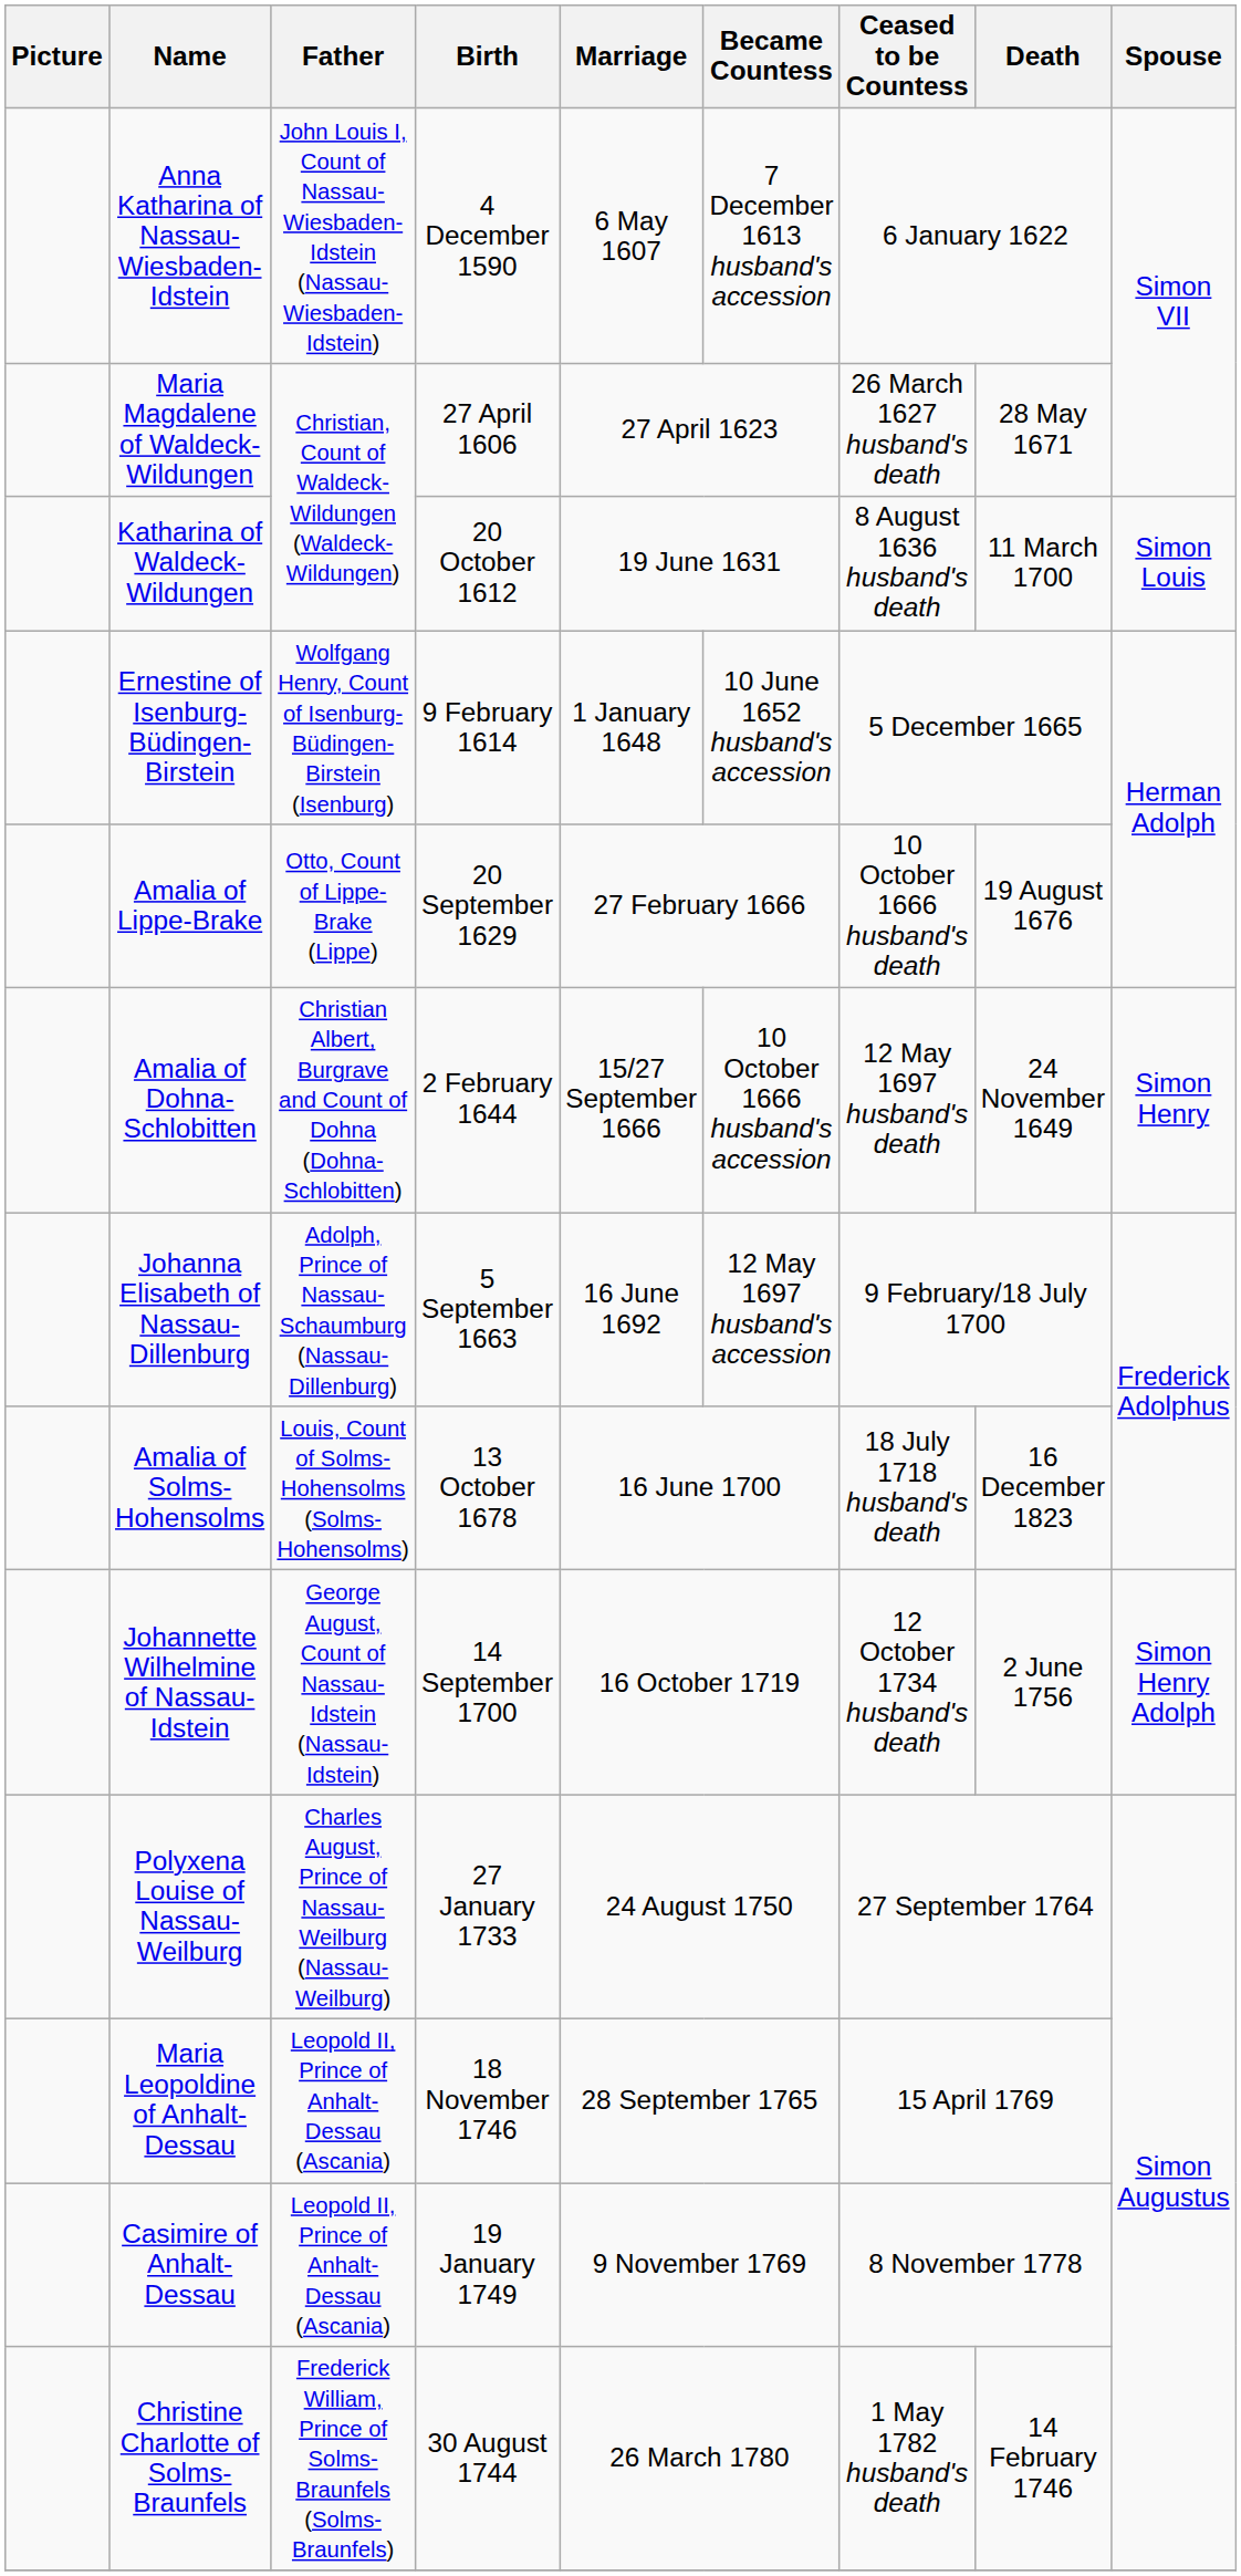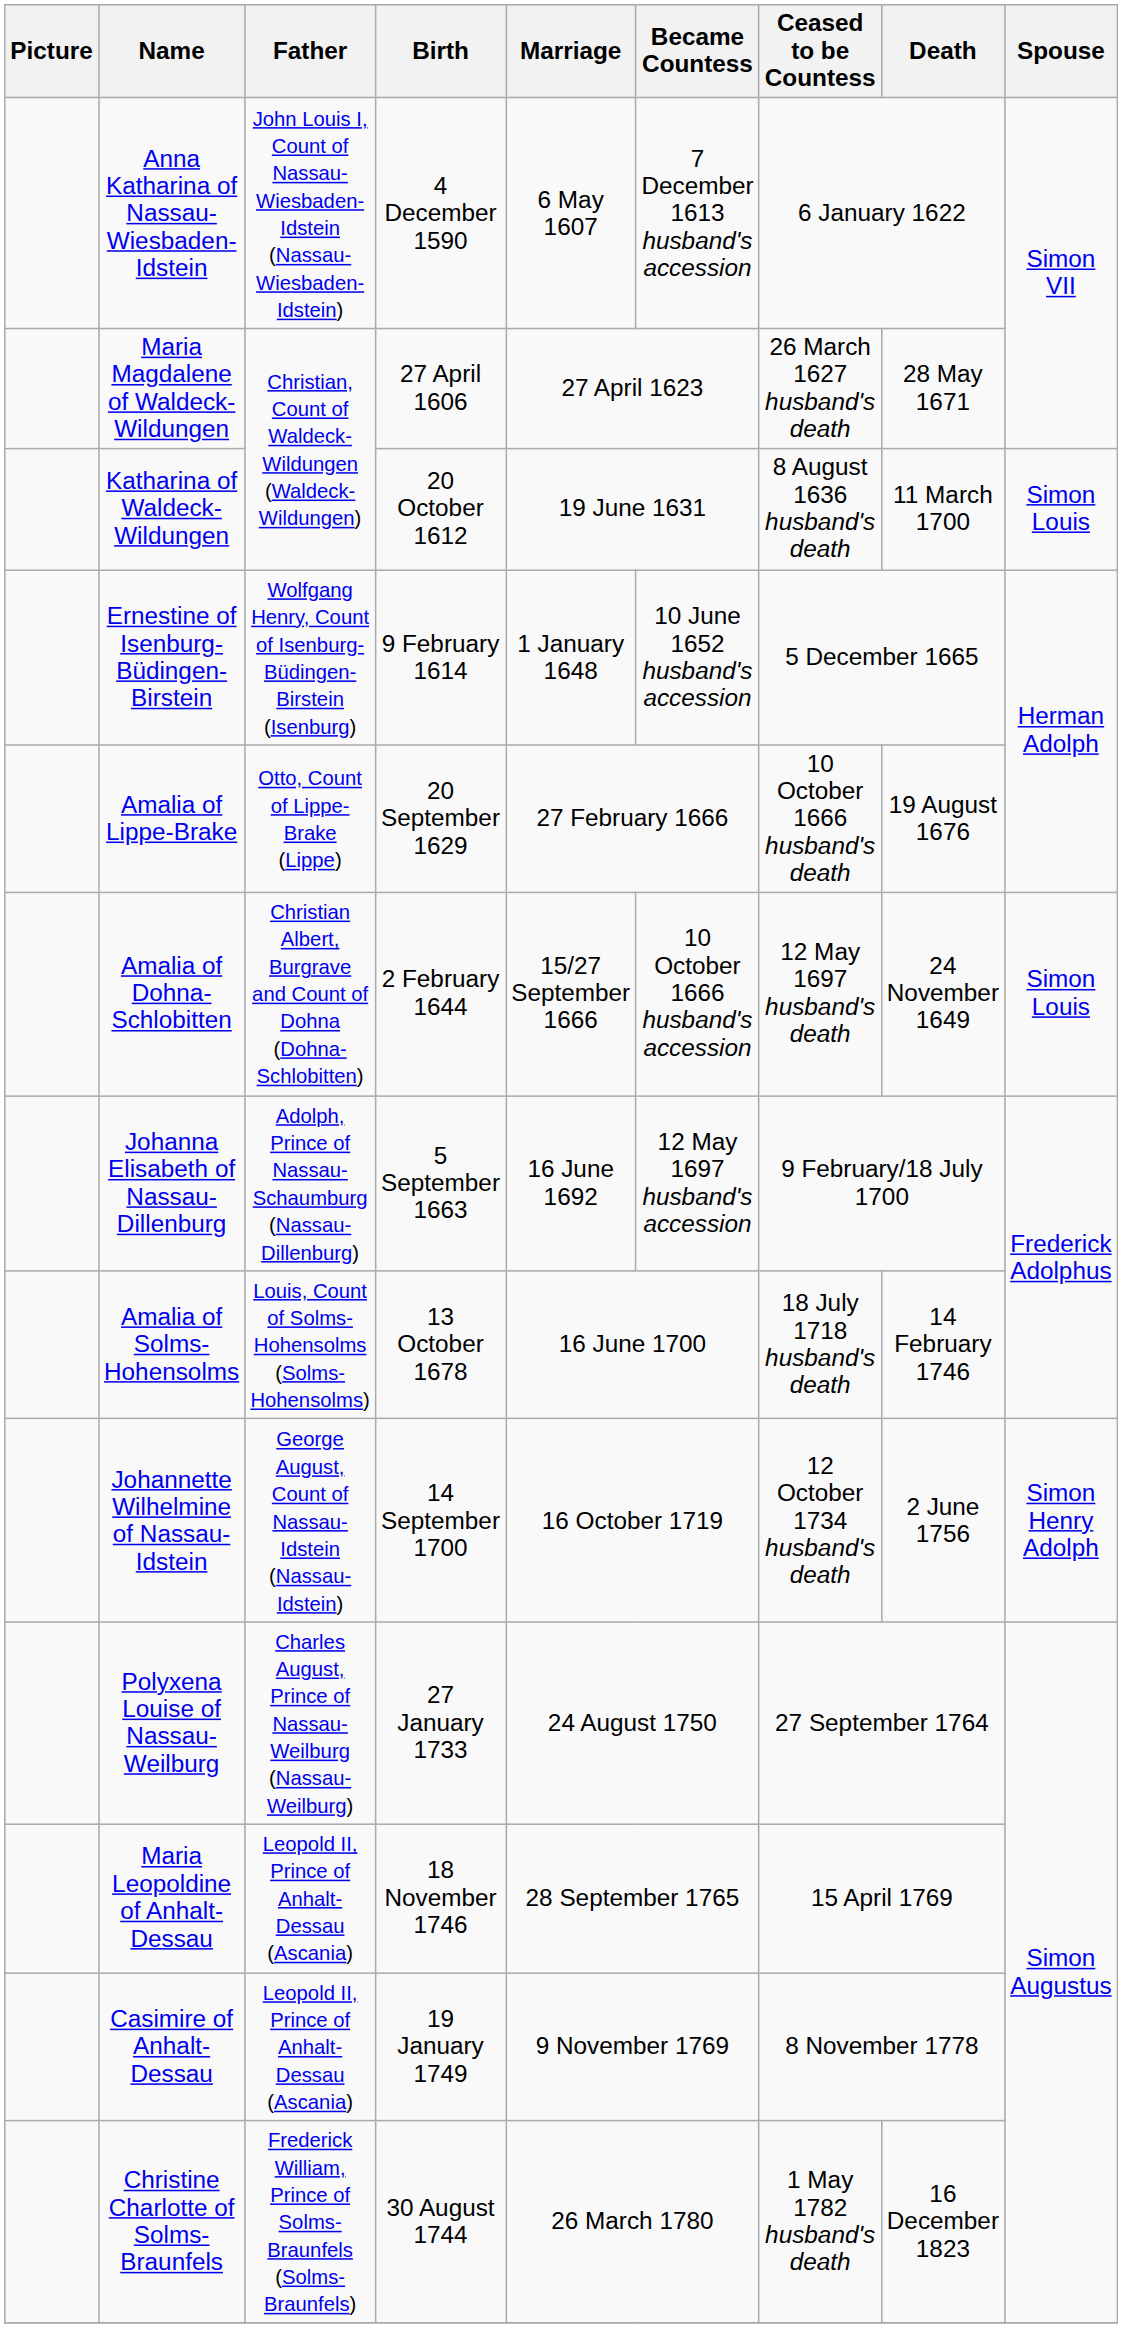Amalia of Dohna-Schlobitten | Spouse: Simon Henry -> Simon Louis
Amalia of Solms-Hohensolms | Death: 16 December 1823 -> 14 February 1746
Christine Charlotte of Solms-Braunfels | Death: 14 February 1746 -> 16 December 1823
